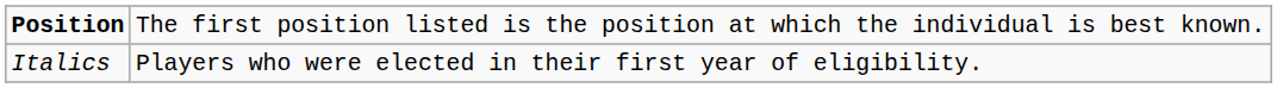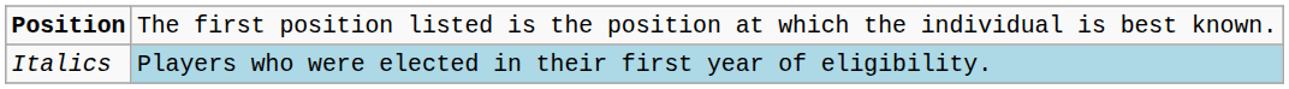Italics | column 2: no background -> lightblue background
